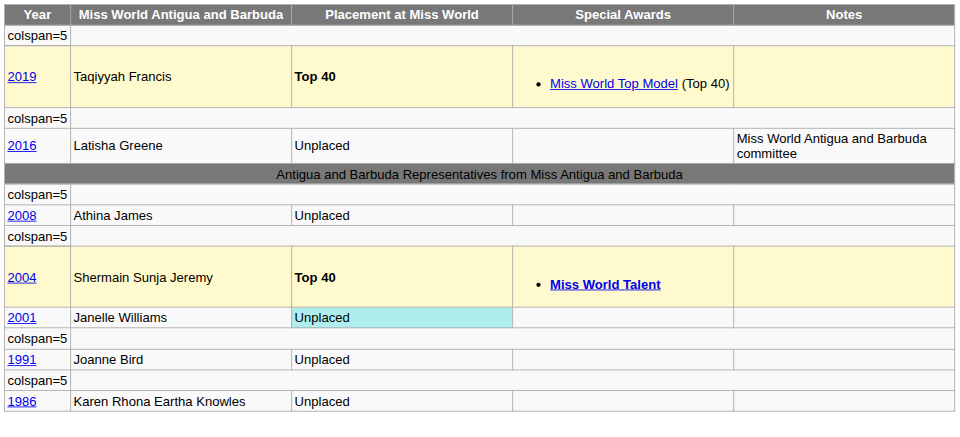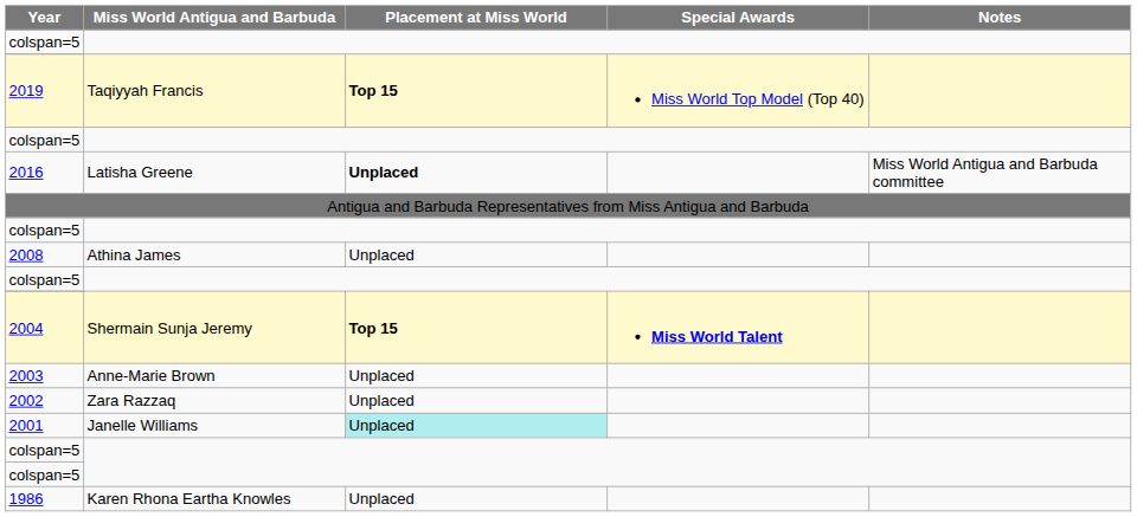2019 | Placement at Miss World: Top 40 -> Top 15
2016 | Placement at Miss World: normal -> bold
2004 | Placement at Miss World: Top 40 -> Top 15
+ row: 2003 | Anne-Marie Brown | Unplaced
+ row: 2002 | Zara Razzaq | Unplaced
- row: 1991 | Joanne Bird | Unplaced
